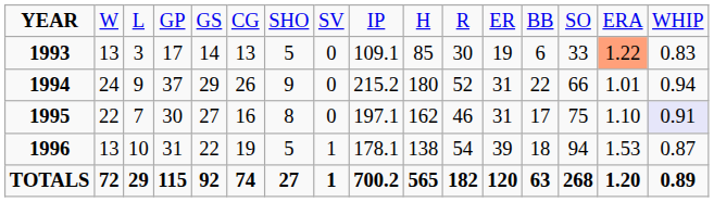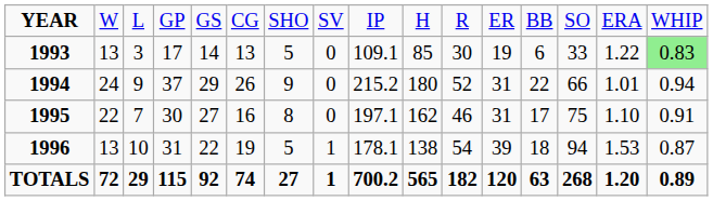1993 | column 15: lightsalmon background -> no background
1993 | column 16: no background -> lightgreen background
1995 | column 16: lavender background -> no background
